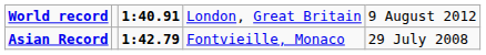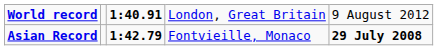Asian Record | column 5: normal -> bold
